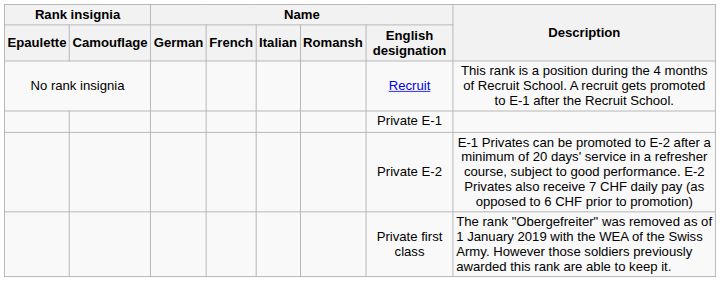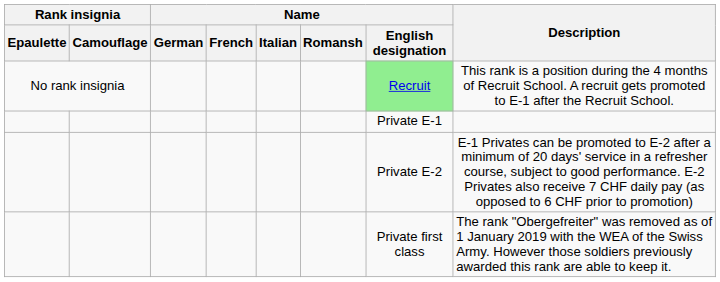No rank insignia | Name / English designation: no background -> lightgreen background
